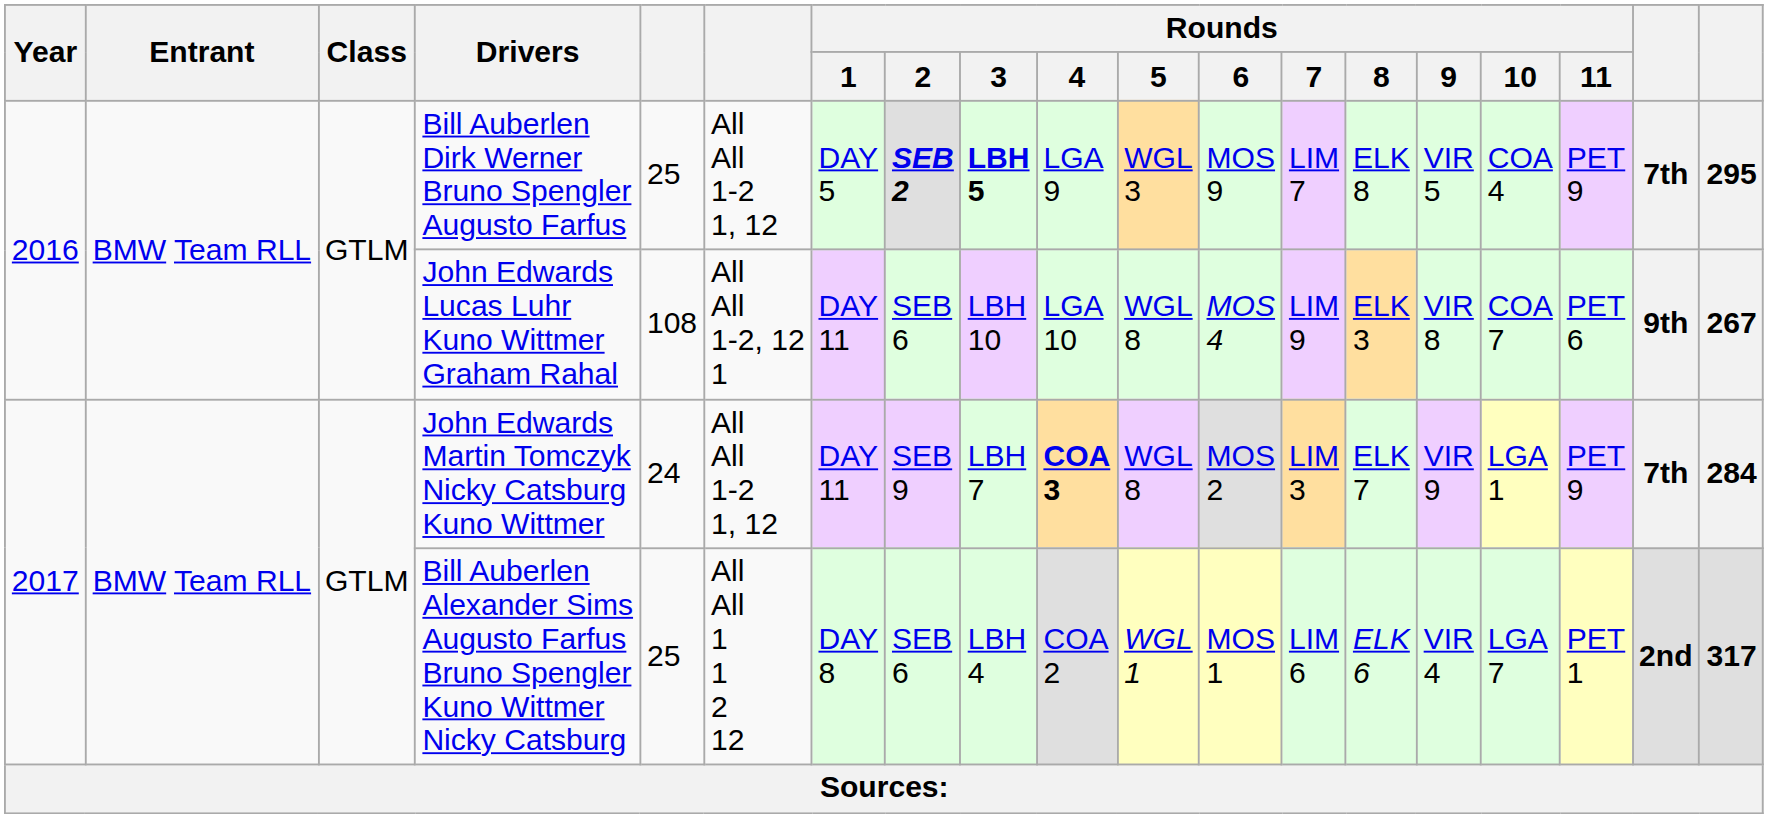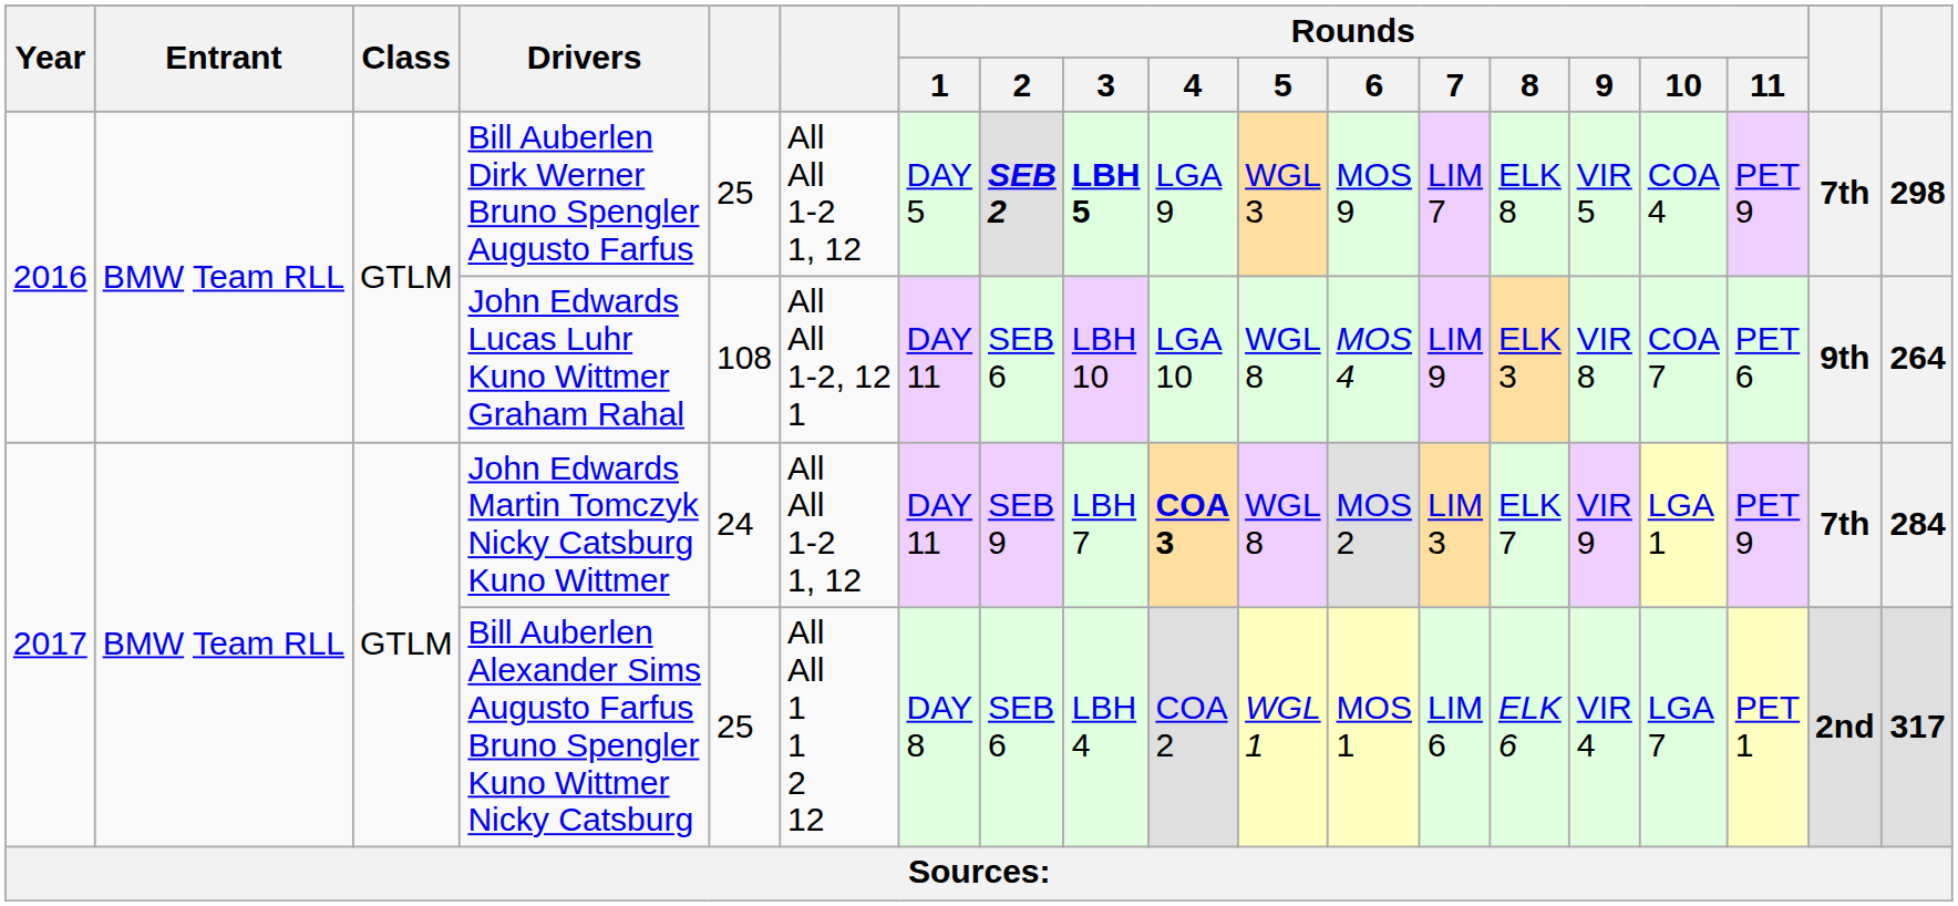Bill Auberlen Dirk Werner Bruno Spengler Augusto Farfus | column 19: 295 -> 298
John Edwards Lucas Luhr Kuno Wittmer Graham Rahal | column 19: 267 -> 264
